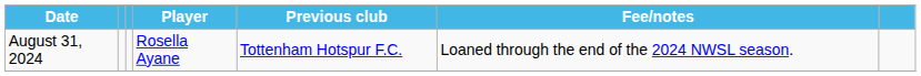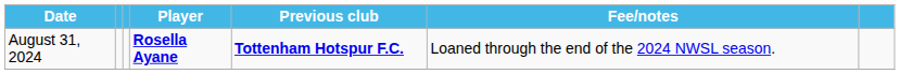August 31, 2024 | Player: normal -> bold
August 31, 2024 | Previous club: normal -> bold
